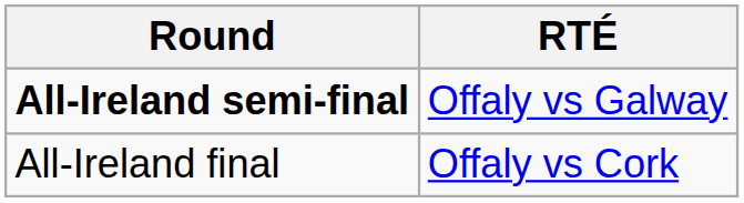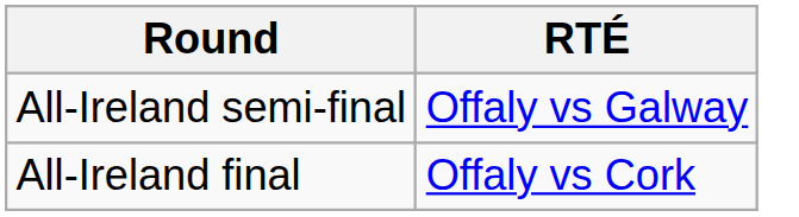row 2 | Round: bold -> normal
